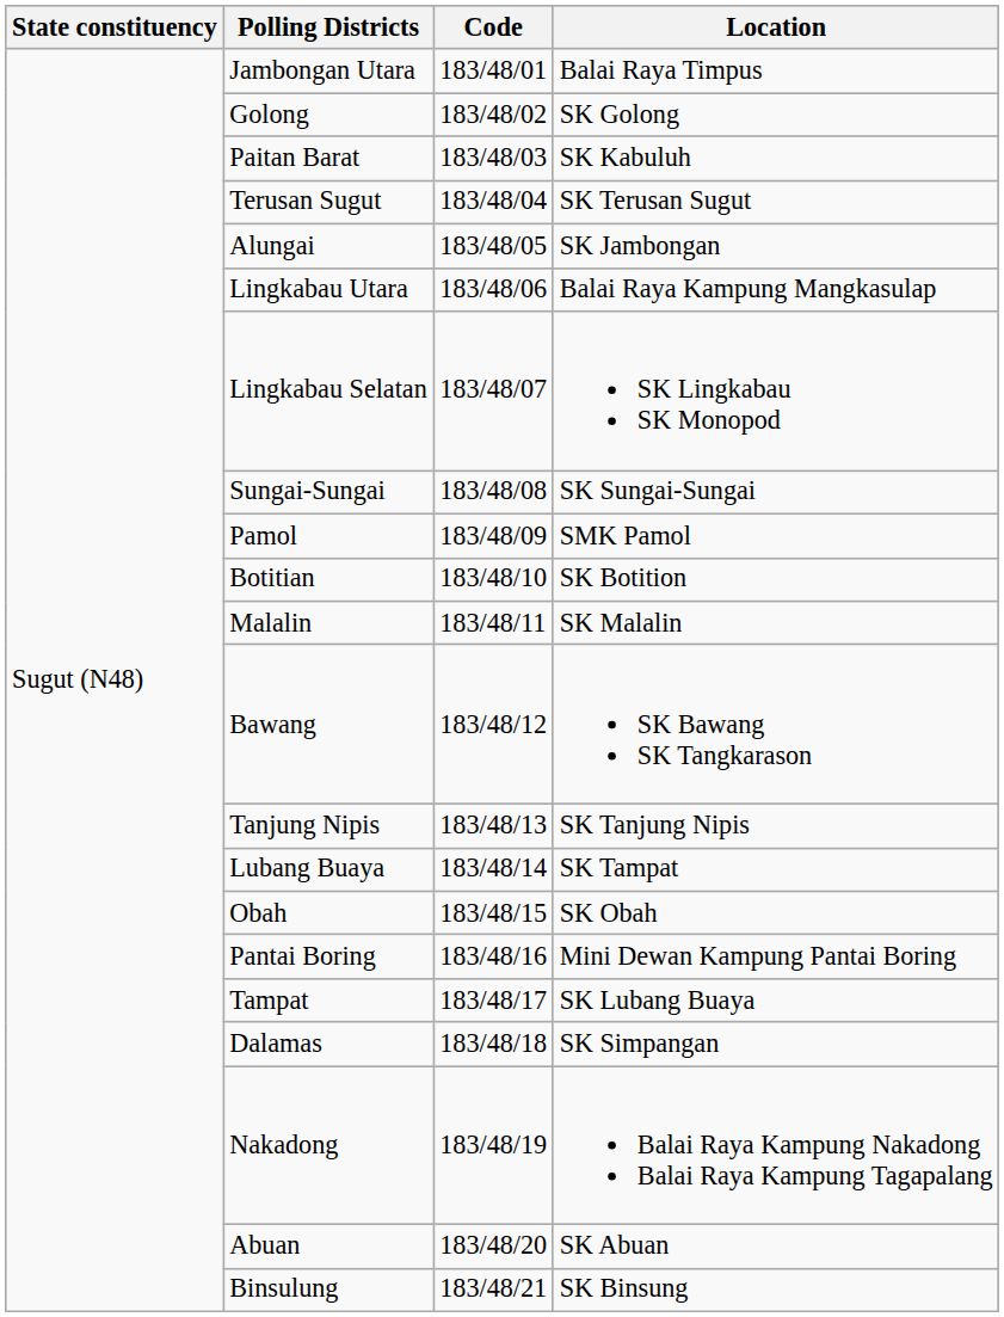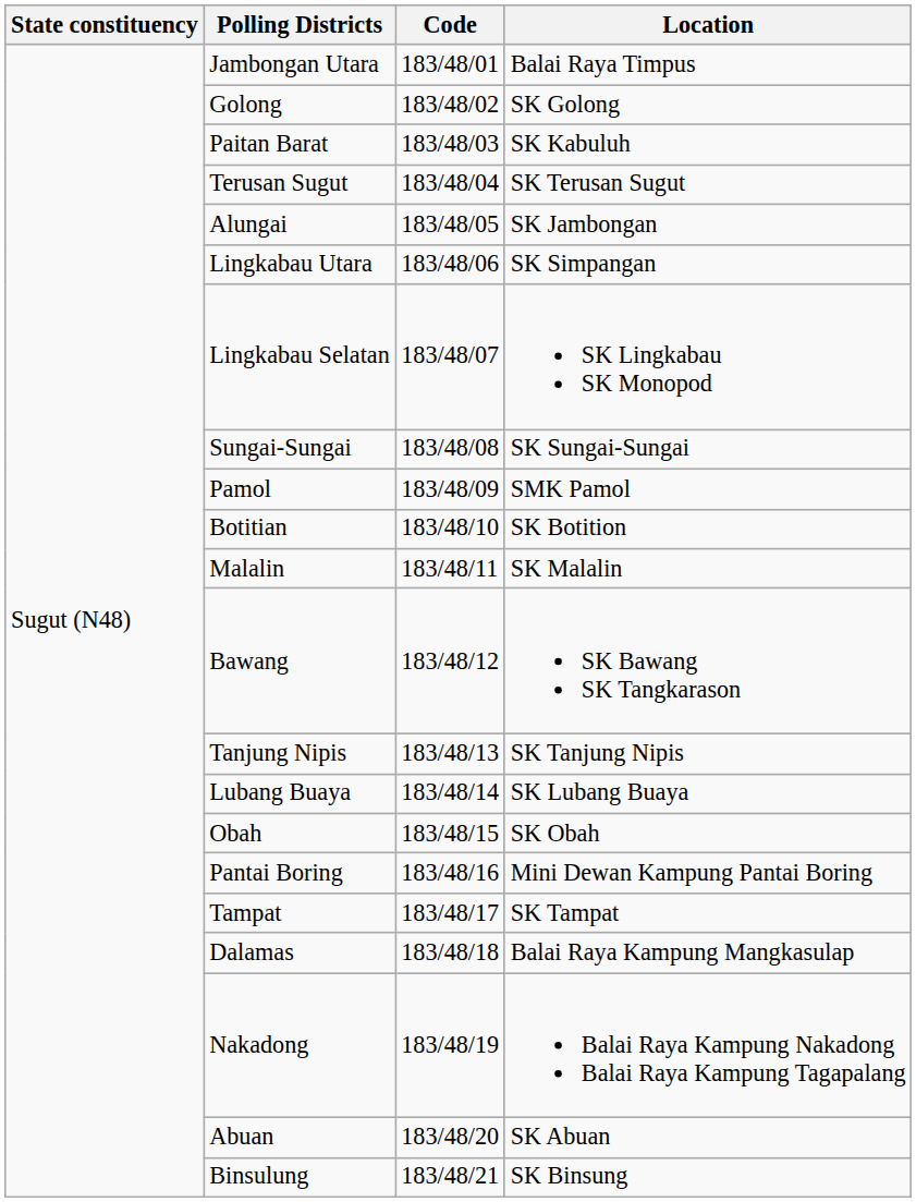Lingkabau Utara | Location: Balai Raya Kampung Mangkasulap -> SK Simpangan
Lubang Buaya | Location: SK Tampat -> SK Lubang Buaya
Tampat | Location: SK Lubang Buaya -> SK Tampat
Dalamas | Location: SK Simpangan -> Balai Raya Kampung Mangkasulap
